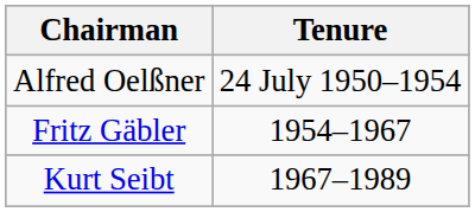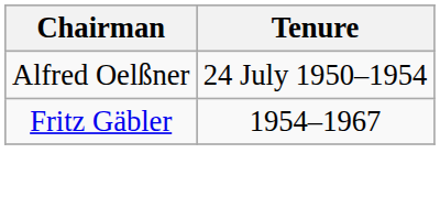- row: Kurt Seibt | 1967–1989
